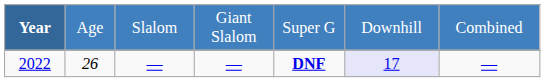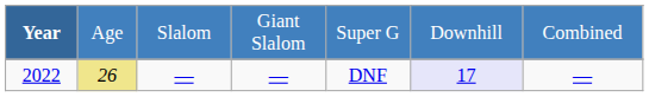2022 | column 2: no background -> khaki background
2022 | column 5: bold -> normal
